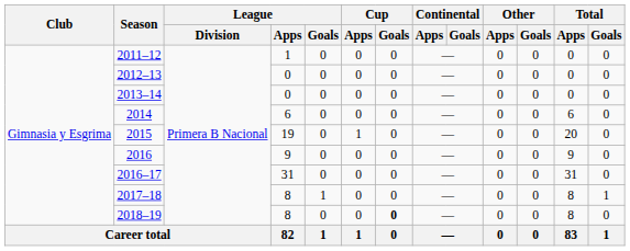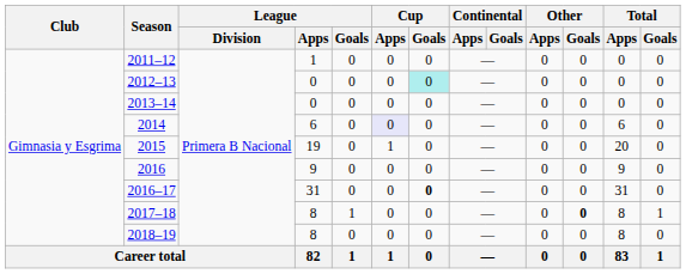2012–13 | Cup / Goals: no background -> paleturquoise background
2014 | Cup / Apps: no background -> lavender background
2016–17 | Cup / Goals: normal -> bold
2017–18 | Other / Goals: normal -> bold
2018–19 | Cup / Goals: bold -> normal
